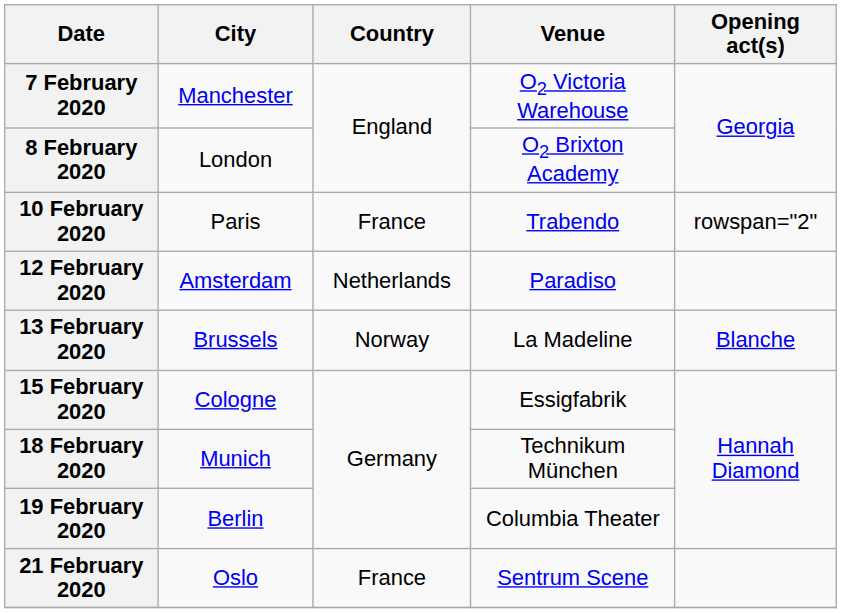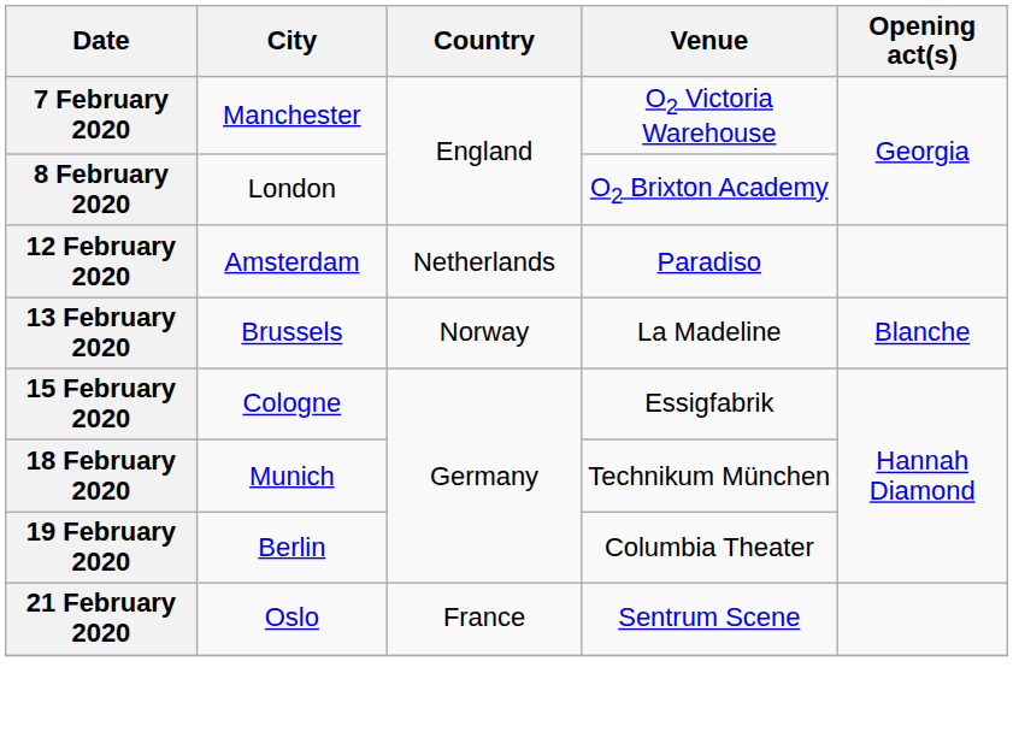- row: 10 February 2020 | Paris | France | Trabendo | rowspan="2"
